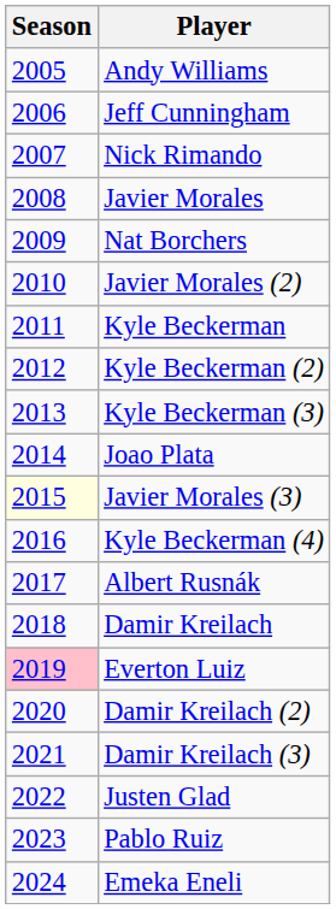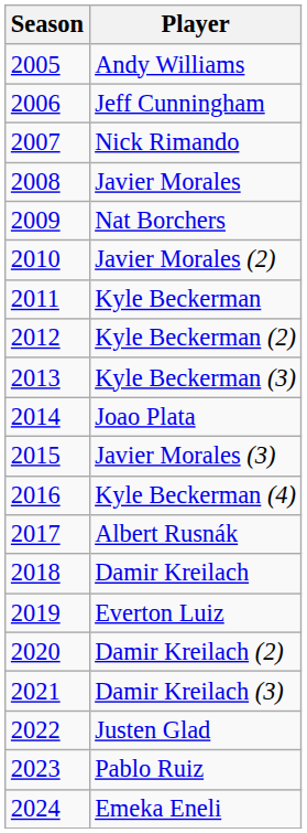Javier Morales (3) | Season: lightyellow background -> no background
Everton Luiz | Season: pink background -> no background
